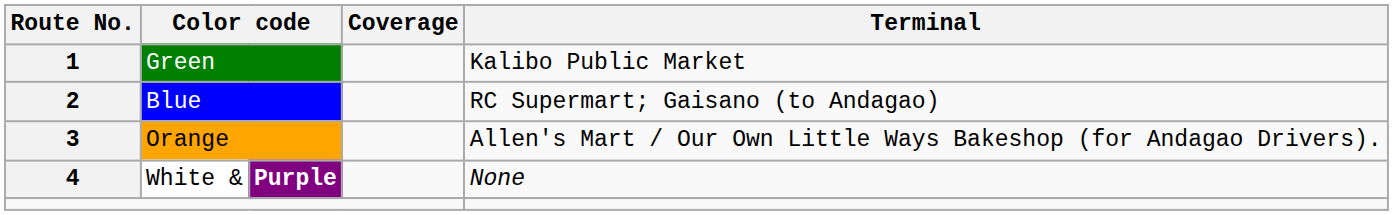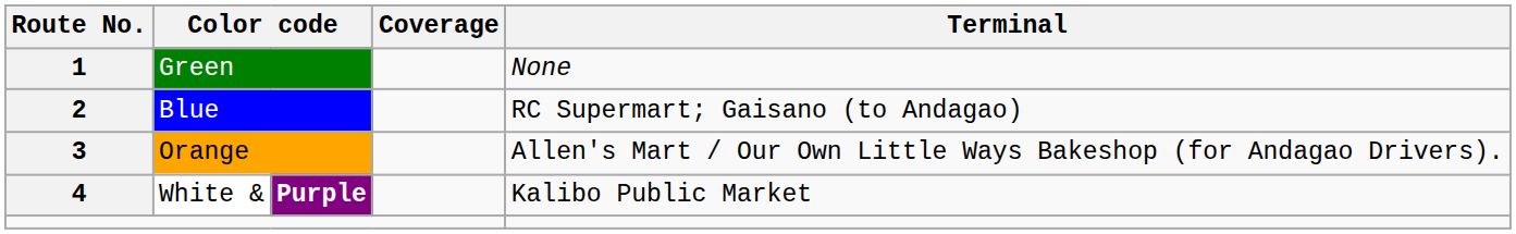Green | Terminal: Kalibo Public Market -> None
White & | Terminal: None -> Kalibo Public Market
